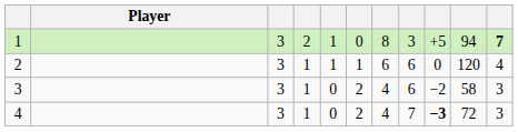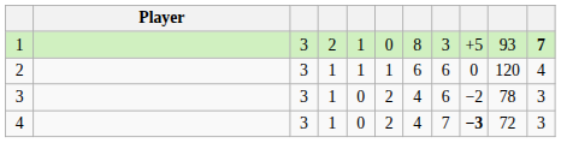row 2 | column 10: 94 -> 93
row 4 | column 10: 58 -> 78
